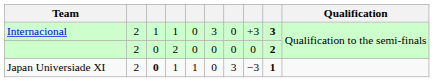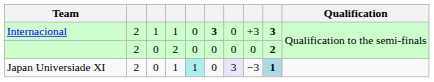Internacional | column 6: normal -> bold
Japan Universiade XI | column 3: bold -> normal
Japan Universiade XI | column 5: no background -> paleturquoise background
Japan Universiade XI | column 7: no background -> lavender background
Japan Universiade XI | column 9: no background -> lightblue background
